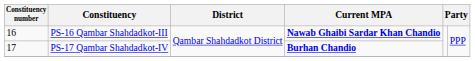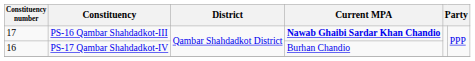PS-16 Qambar Shahdadkot-III | Constituency number: 16 -> 17
PS-17 Qambar Shahdadkot-IV | Constituency number: 17 -> 16
PS-17 Qambar Shahdadkot-IV | Current MPA: bold -> normal
